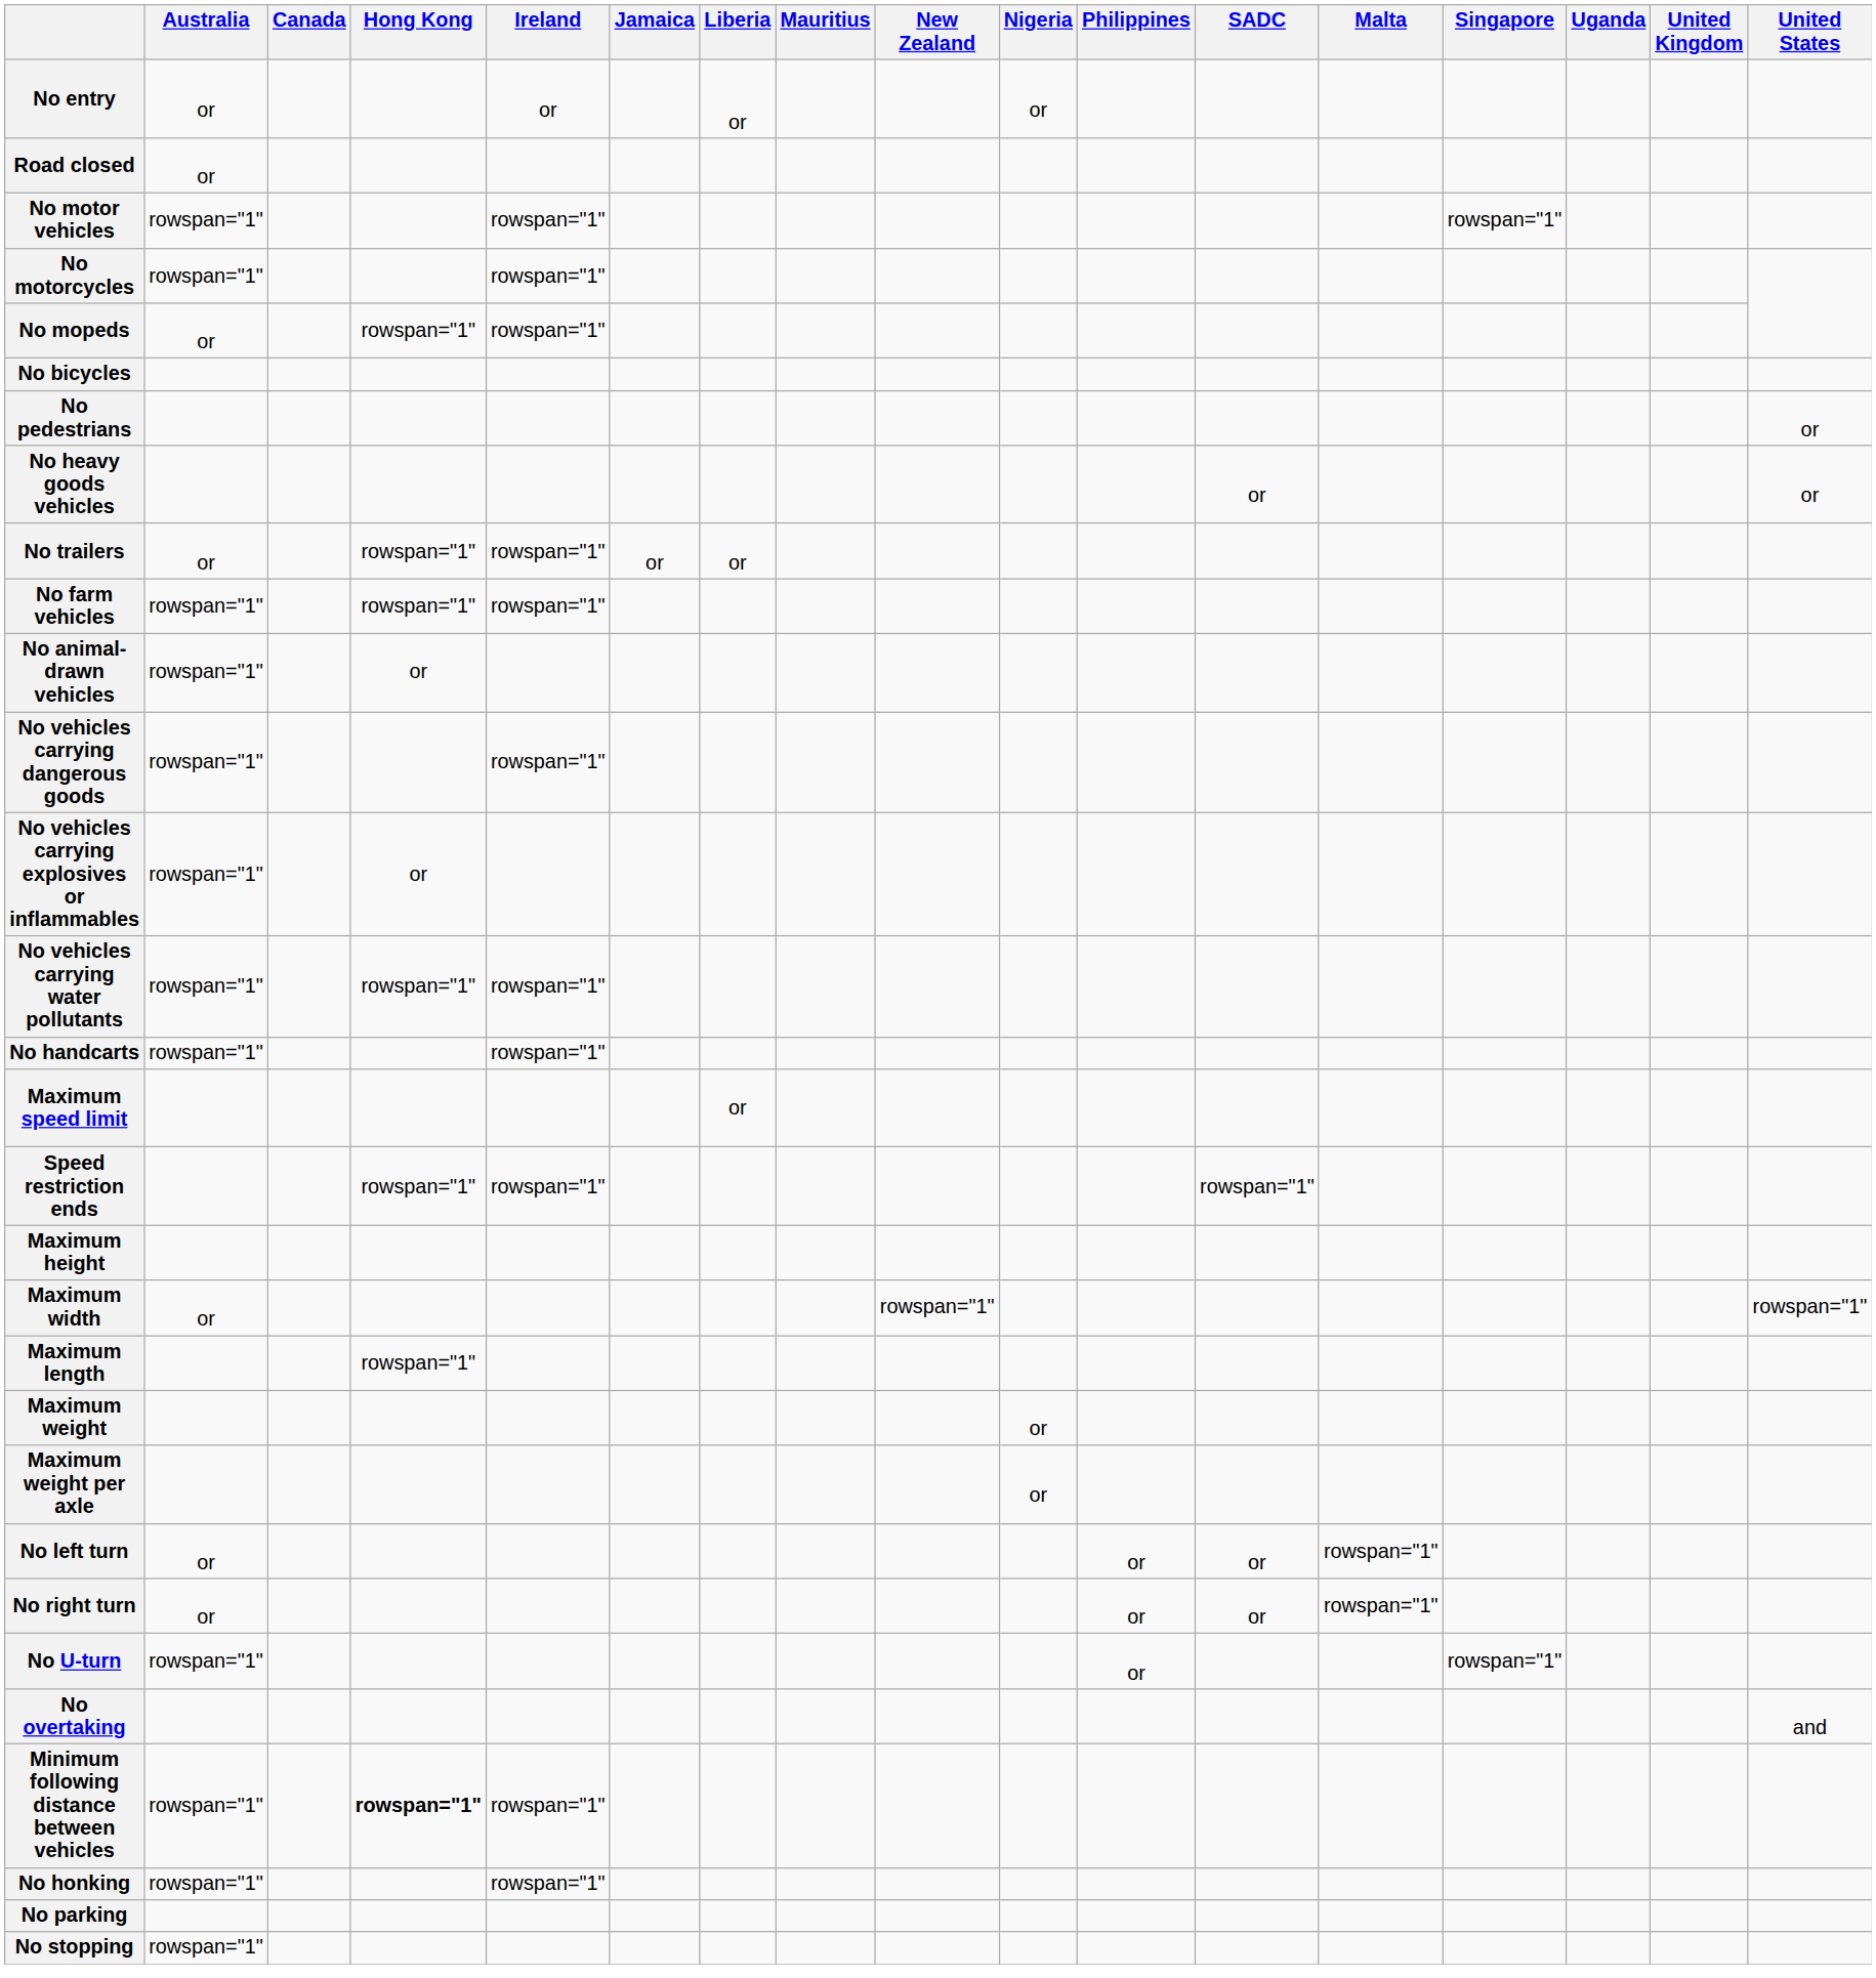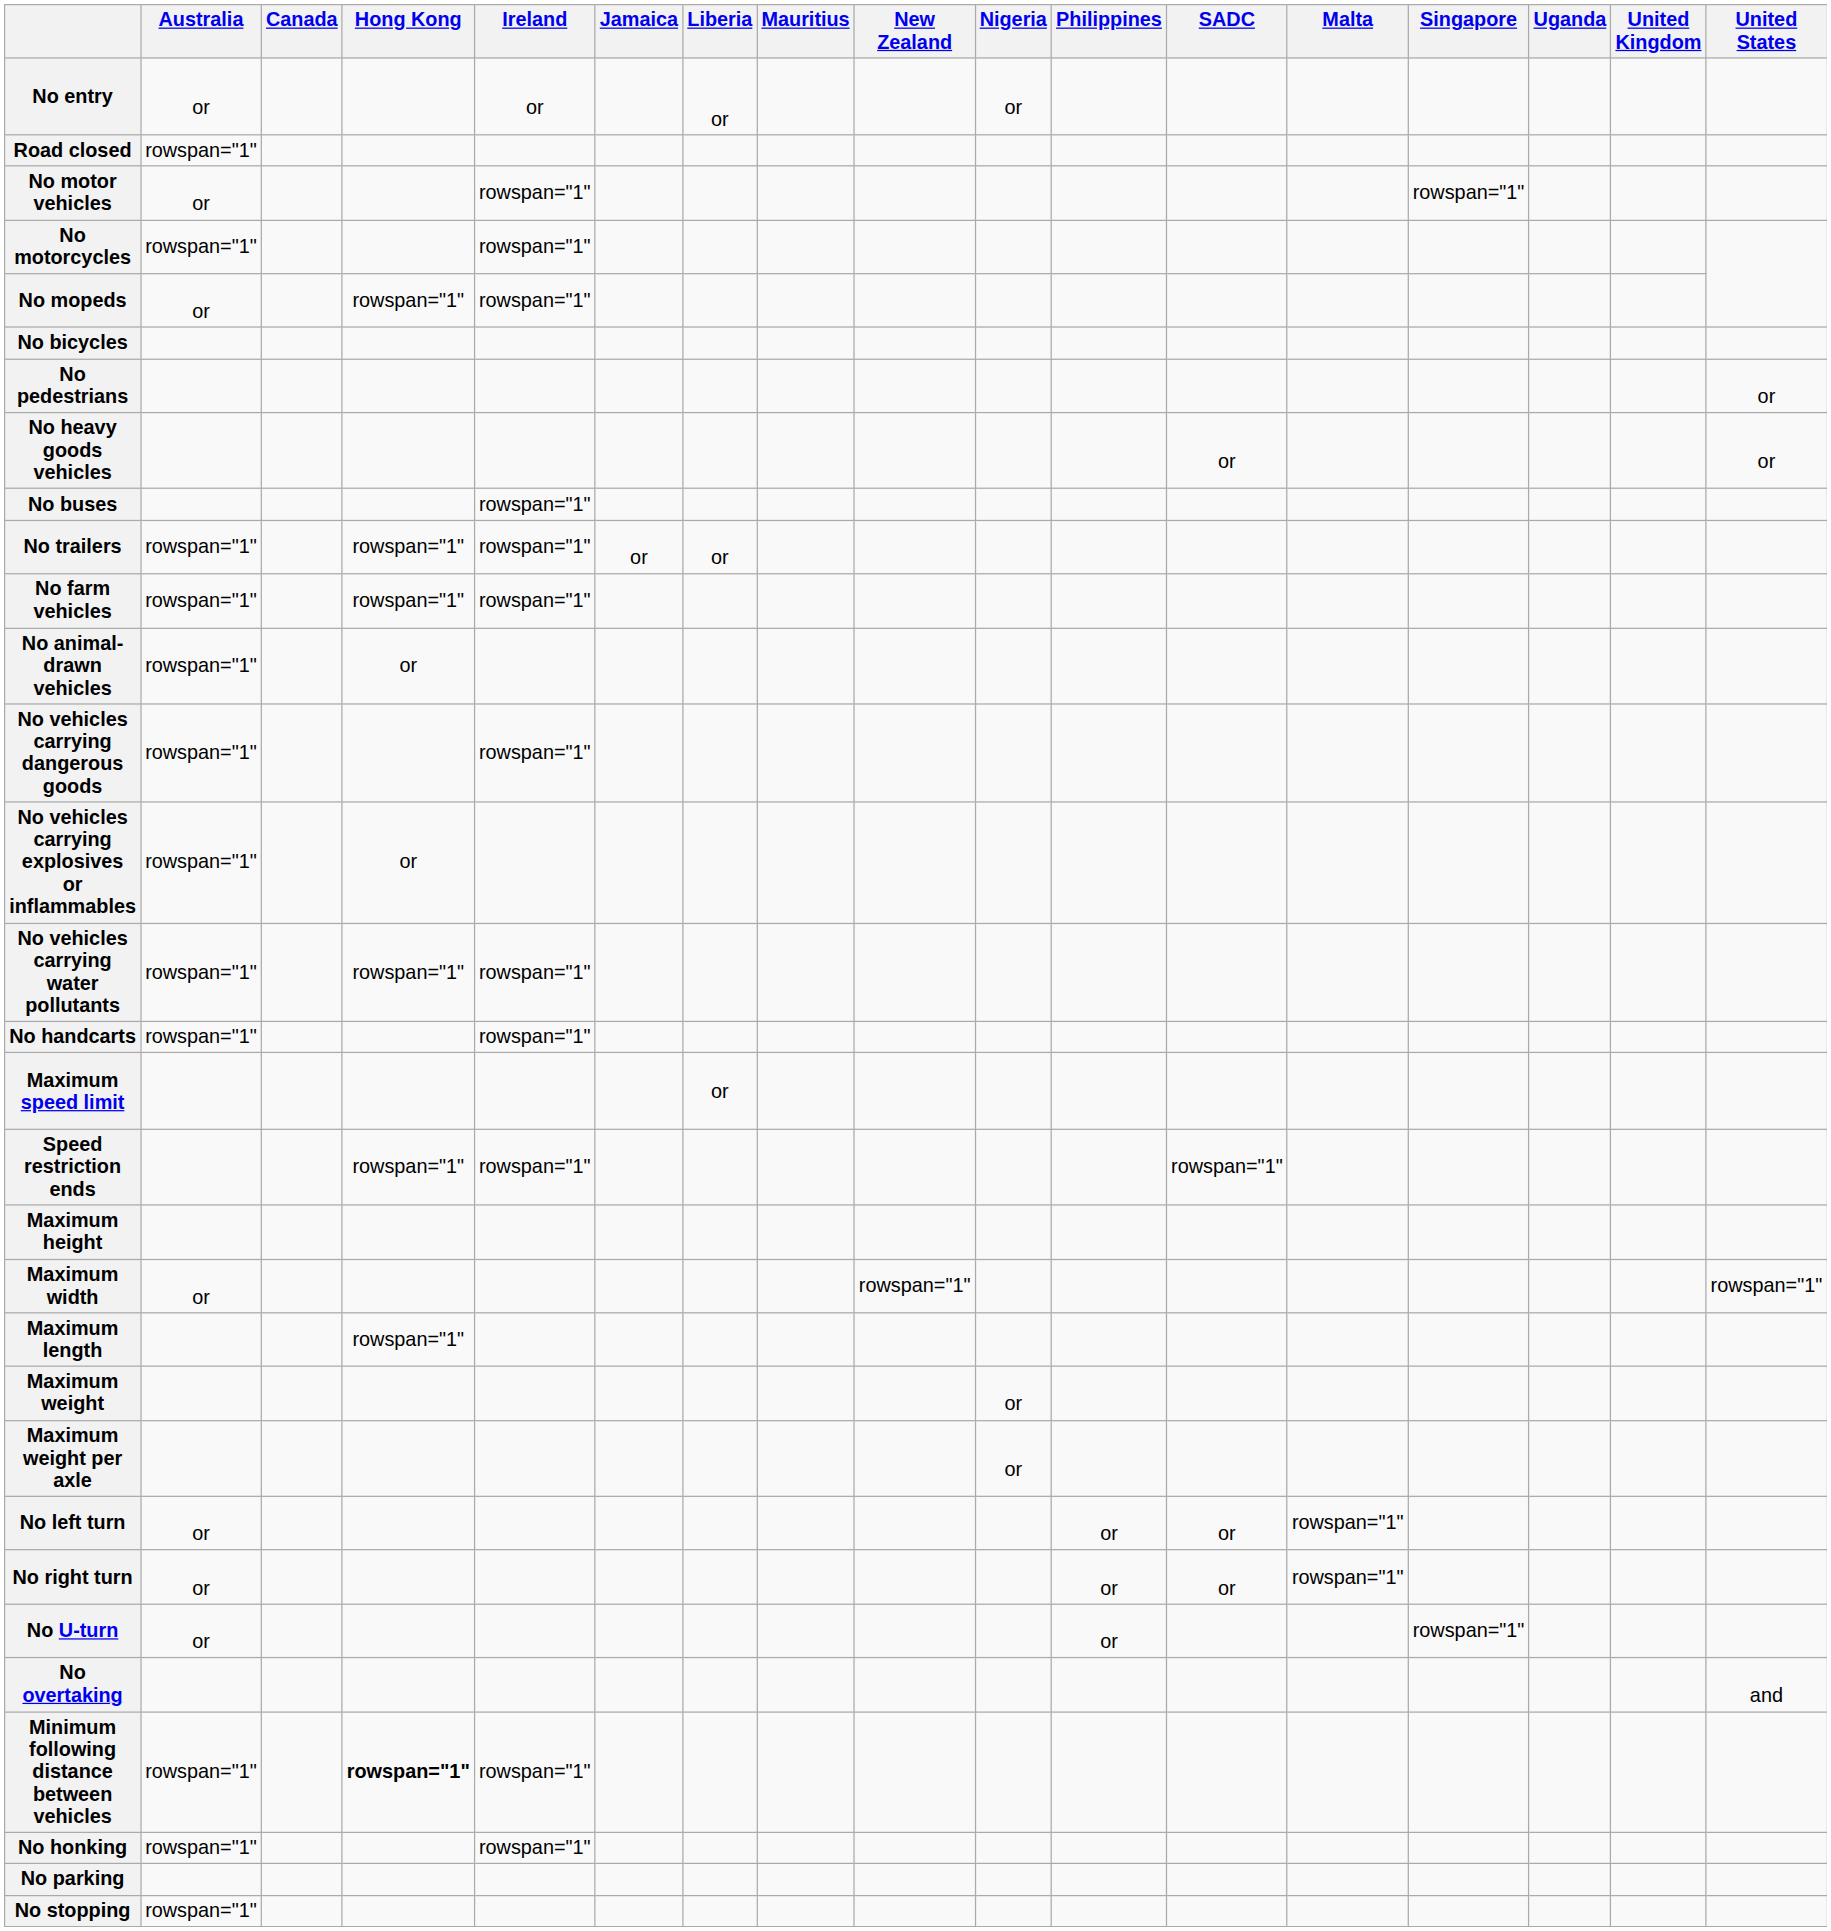Road closed | Australia: or -> rowspan="1"
No motor vehicles | Australia: rowspan="1" -> or
+ row: No buses | rowspan="1"
No trailers | Australia: or -> rowspan="1"
No U-turn | Australia: rowspan="1" -> or
